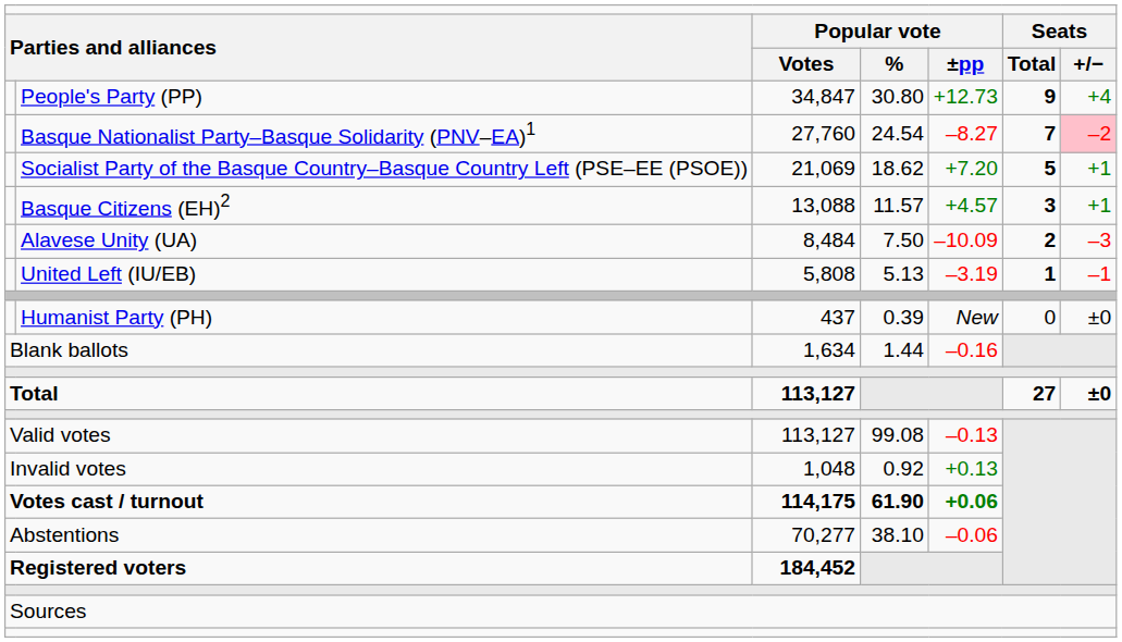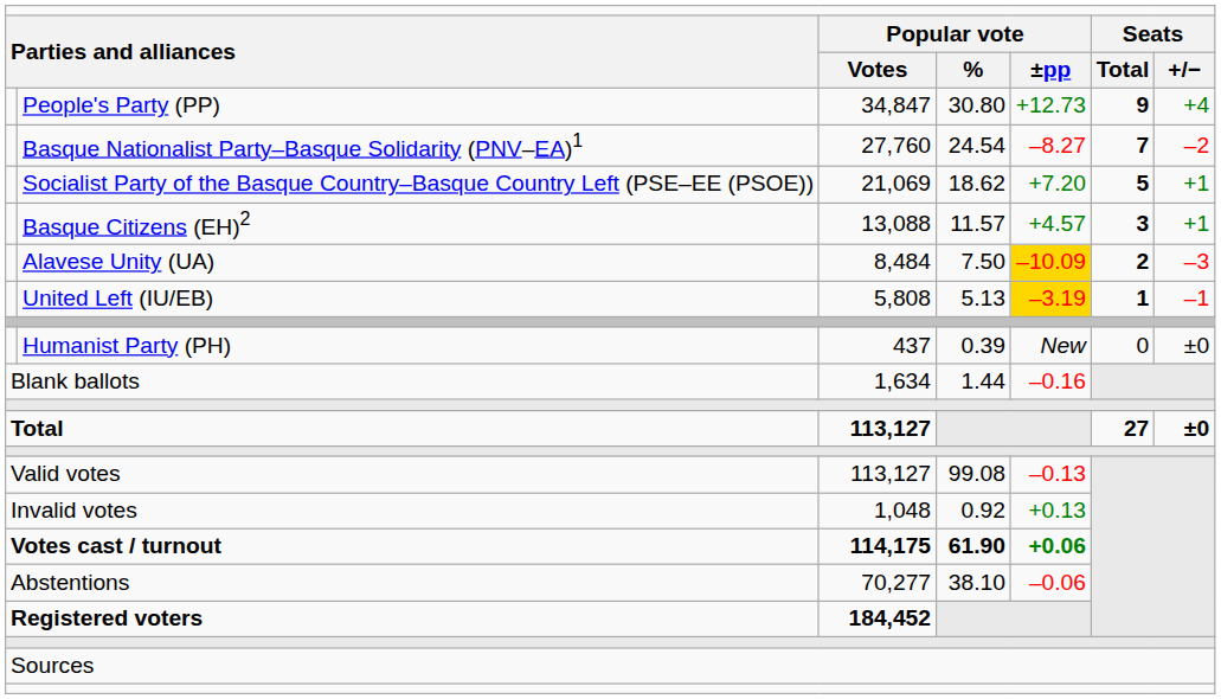Basque Nationalist Party–Basque Solidarity (PNV–EA)1 | column 7: pink background -> no background
Alavese Unity (UA) | column 5: no background -> gold background
United Left (IU/EB) | column 5: no background -> gold background
